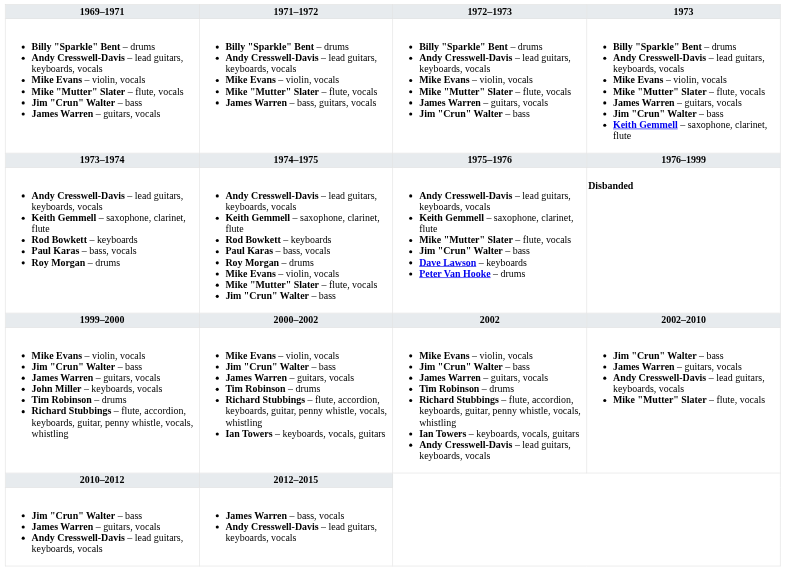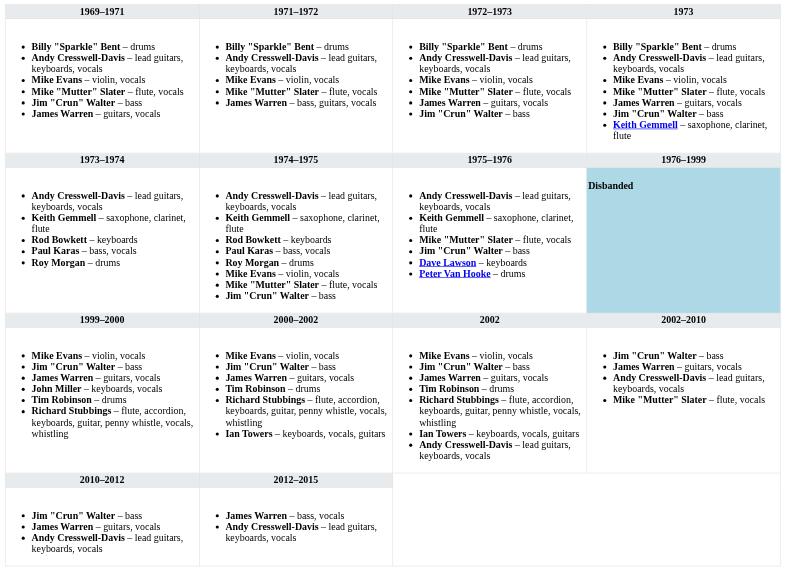row 4 | 1973: no background -> lightblue background
